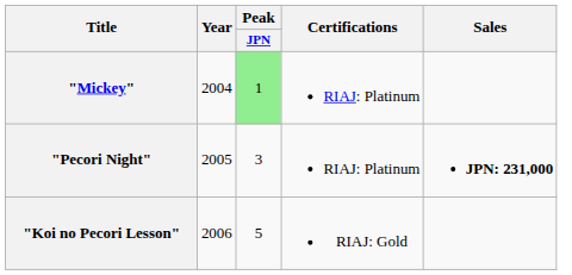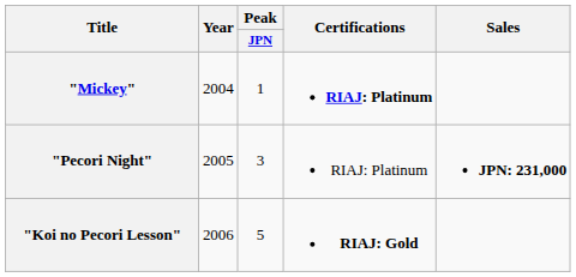"Mickey" | Peak / JPN: lightgreen background -> no background
"Mickey" | Certifications: normal -> bold
"Koi no Pecori Lesson" | Certifications: normal -> bold
